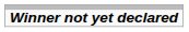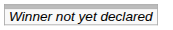row 6 | column 1: bold -> normal
